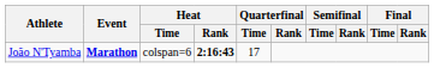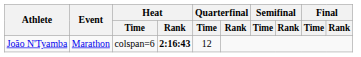João N'Tyamba | Event: bold -> normal
João N'Tyamba | Quarterfinal / Time: 17 -> 12
